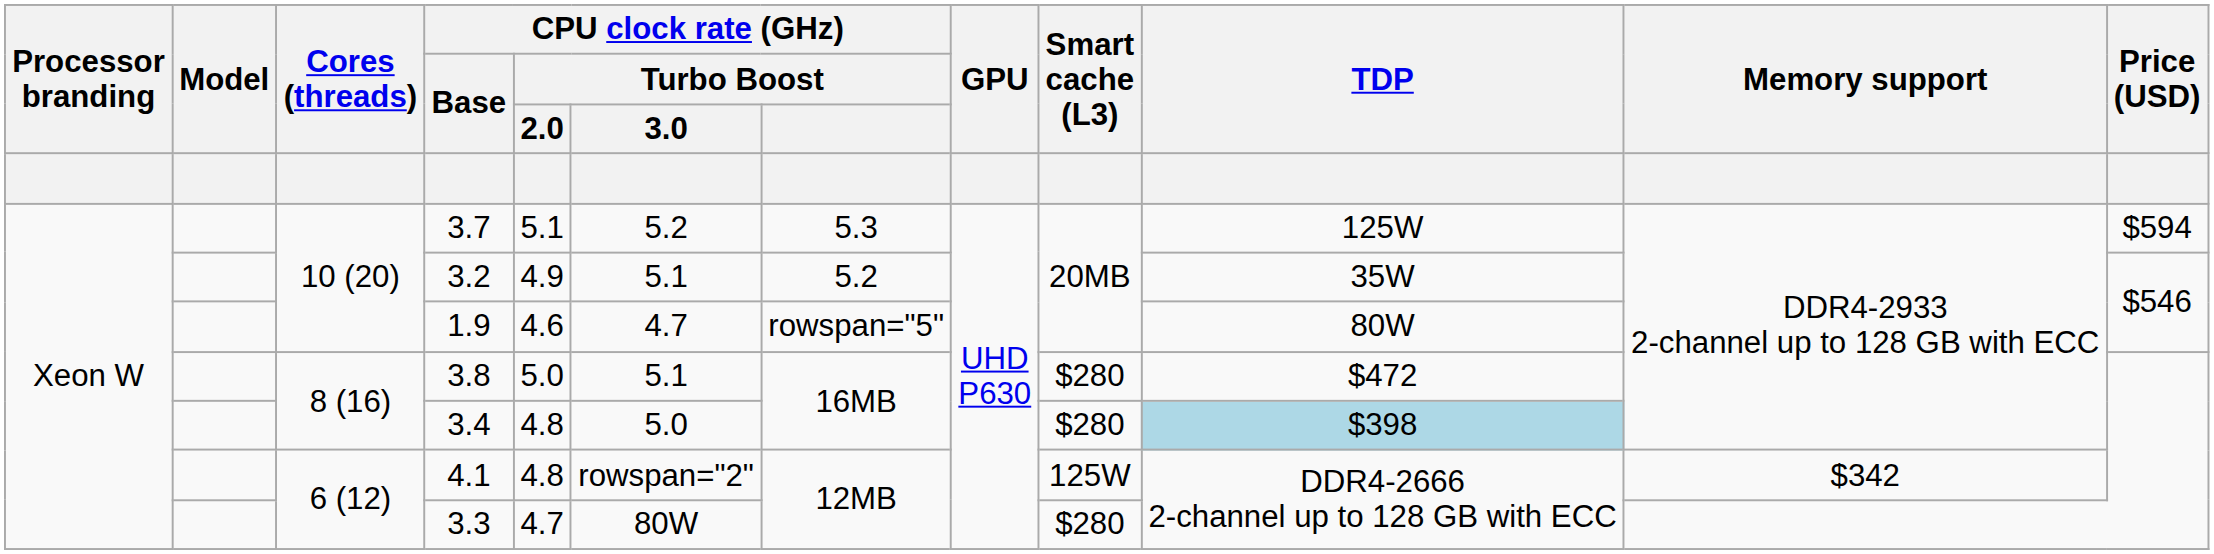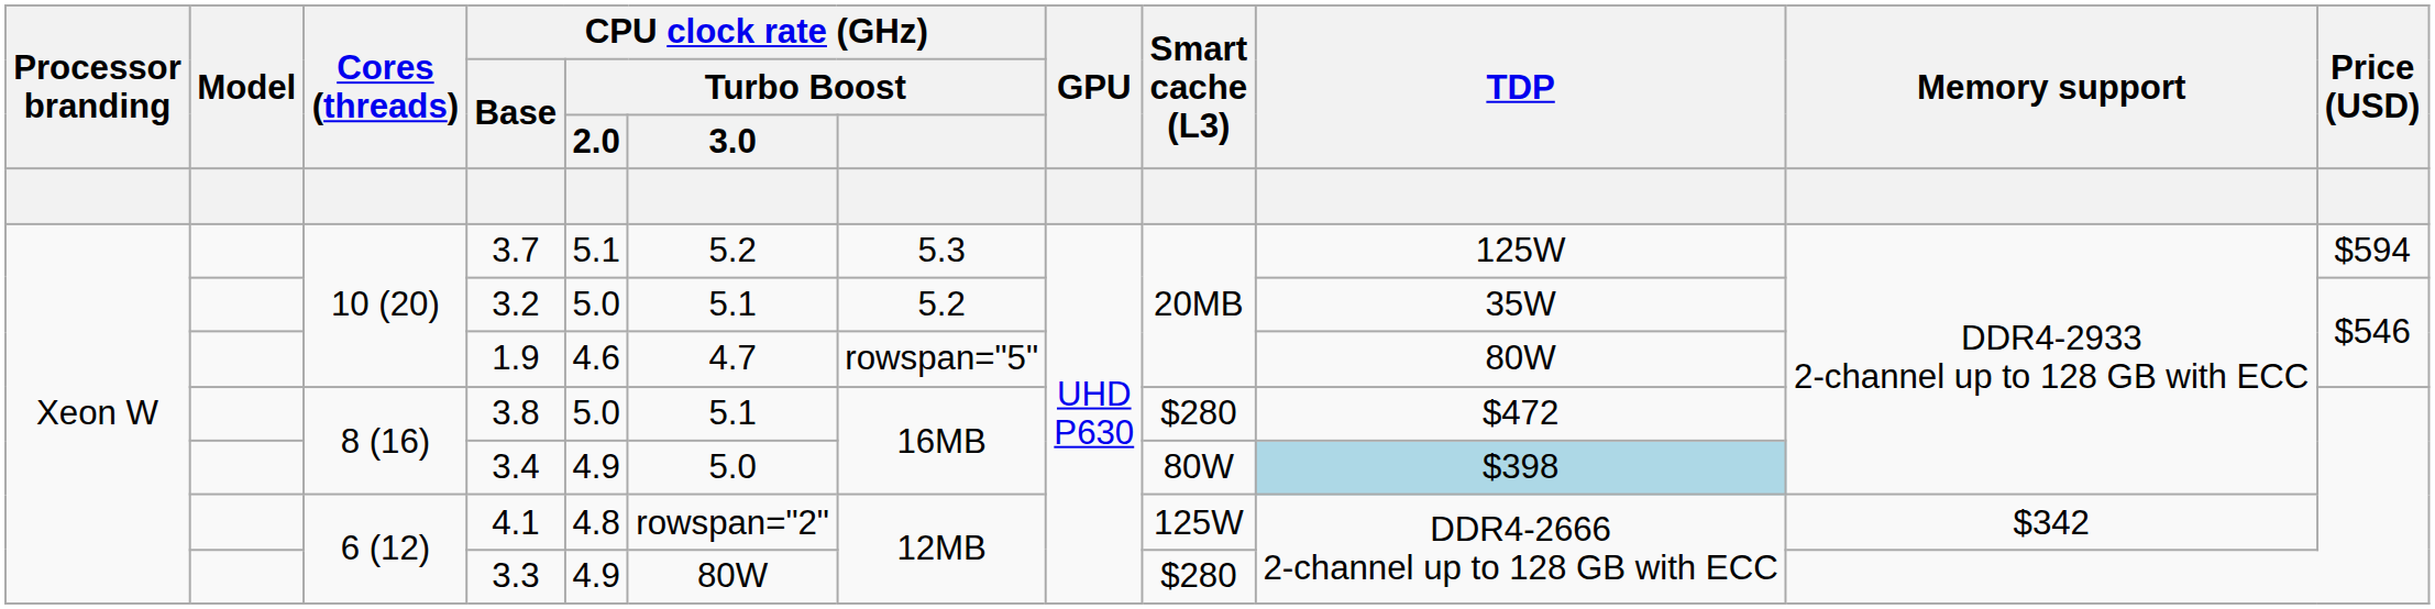3.2 | CPU clock rate (GHz) / Turbo Boost / 2.0: 4.9 -> 5.0
3.4 | CPU clock rate (GHz) / Turbo Boost / 2.0: 4.8 -> 4.9
3.4 | Smart cache (L3): $280 -> 80W
3.3 | CPU clock rate (GHz) / Turbo Boost / 2.0: 4.7 -> 4.9
